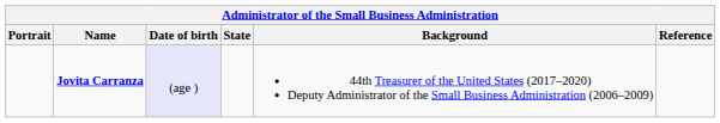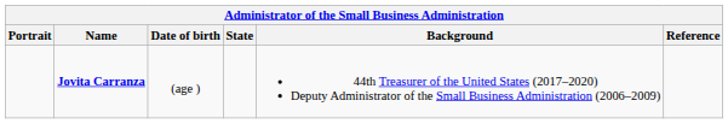Jovita Carranza | Date of birth: lavender background -> no background
